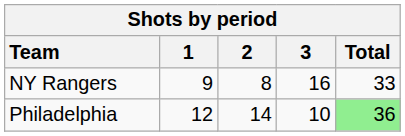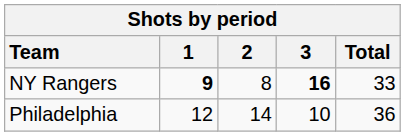NY Rangers | 1: normal -> bold
NY Rangers | 3: normal -> bold
Philadelphia | Total: lightgreen background -> no background
